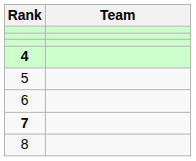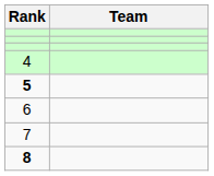row 5 | Rank: bold -> normal
row 6 | Rank: normal -> bold
row 8 | Rank: bold -> normal
row 9 | Rank: normal -> bold
